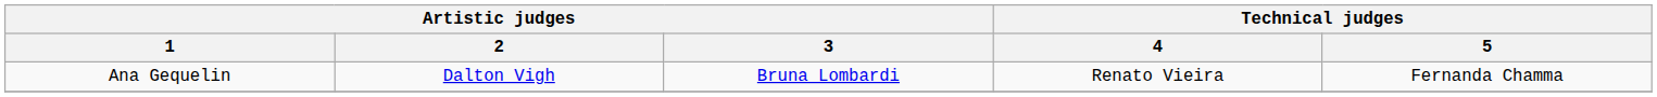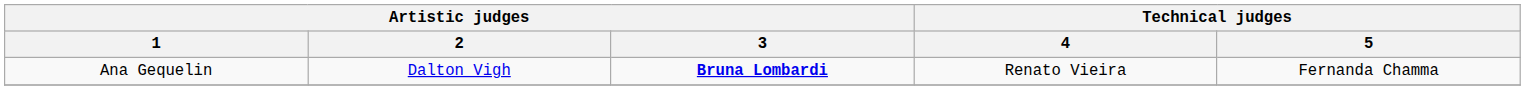Ana Gequelin | Artistic judges / 3: normal -> bold
